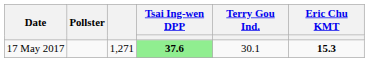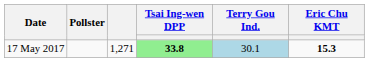17 May 2017 | Tsai Ing-wen DPP: 37.6 -> 33.8
17 May 2017 | Terry Gou Ind.: no background -> lightblue background
